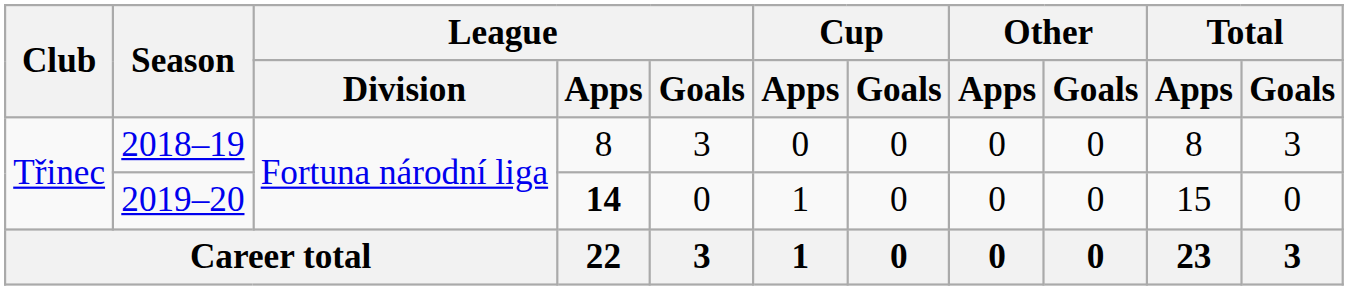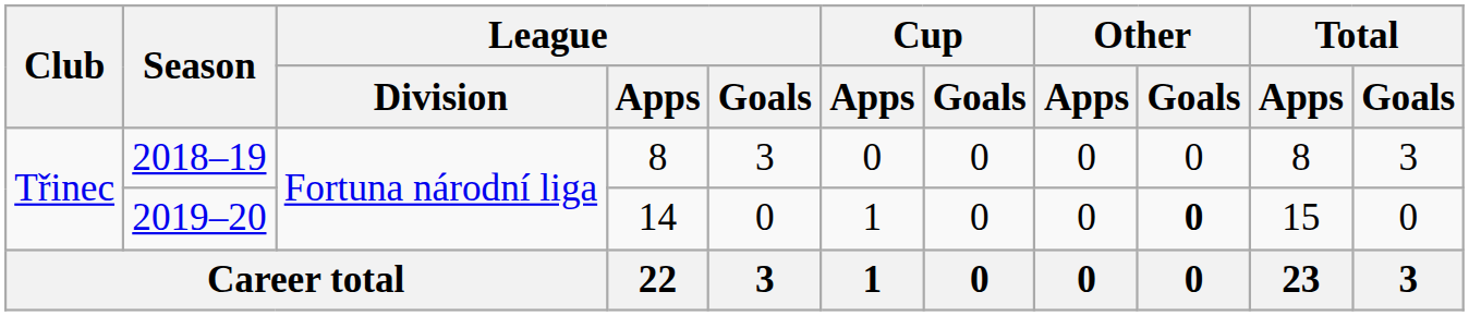2019–20 | League / Apps: bold -> normal
2019–20 | Other / Goals: normal -> bold
